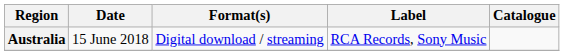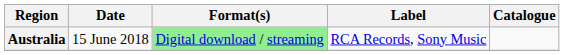Australia | Format(s): no background -> lightgreen background
